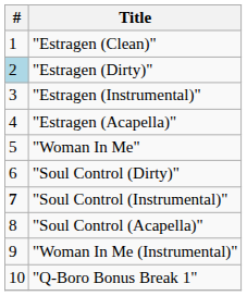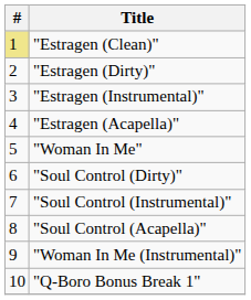"Estragen (Clean)" | #: no background -> khaki background
"Estragen (Dirty)" | #: lightblue background -> no background
"Soul Control (Instrumental)" | #: bold -> normal
